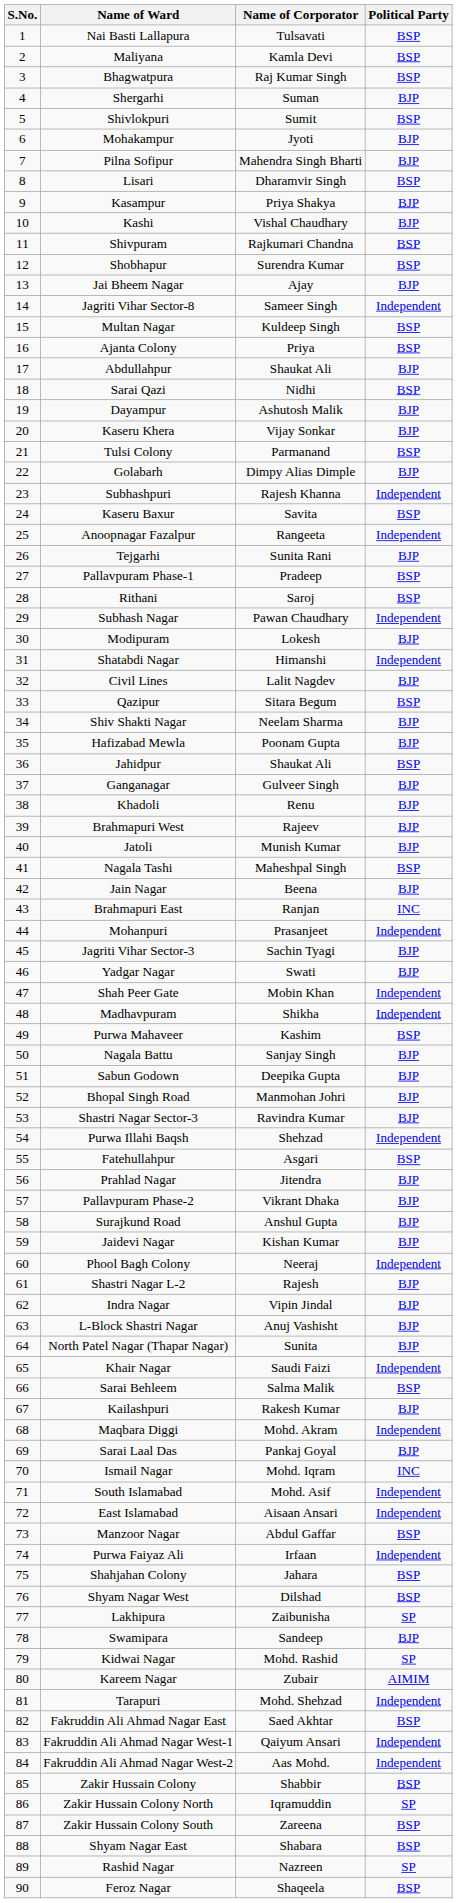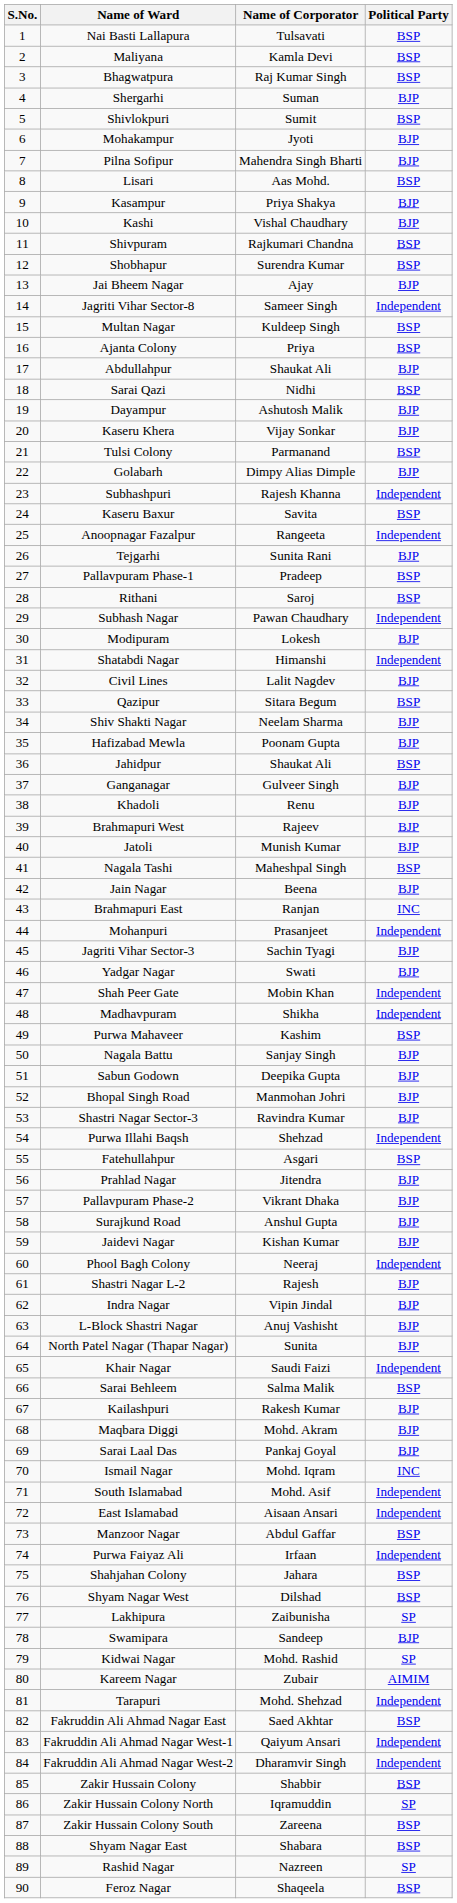Lisari | Name of Corporator: Dharamvir Singh -> Aas Mohd.
Maqbara Diggi | Political Party: Independent -> BJP
Fakruddin Ali Ahmad Nagar West-2 | Name of Corporator: Aas Mohd. -> Dharamvir Singh
